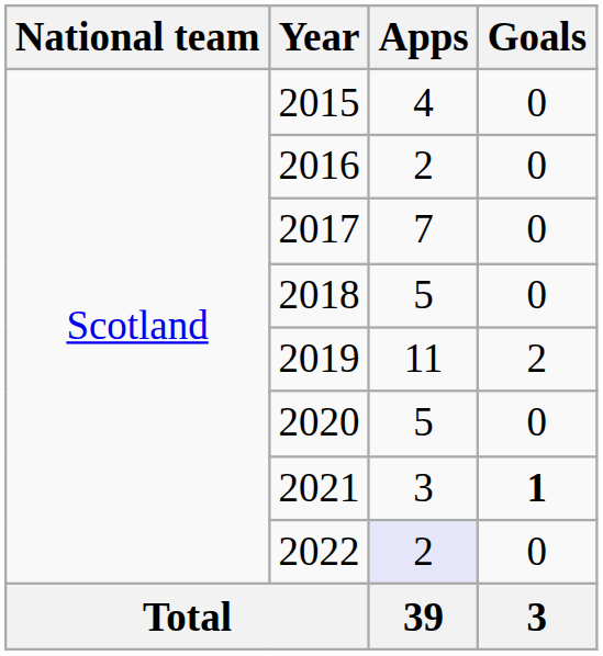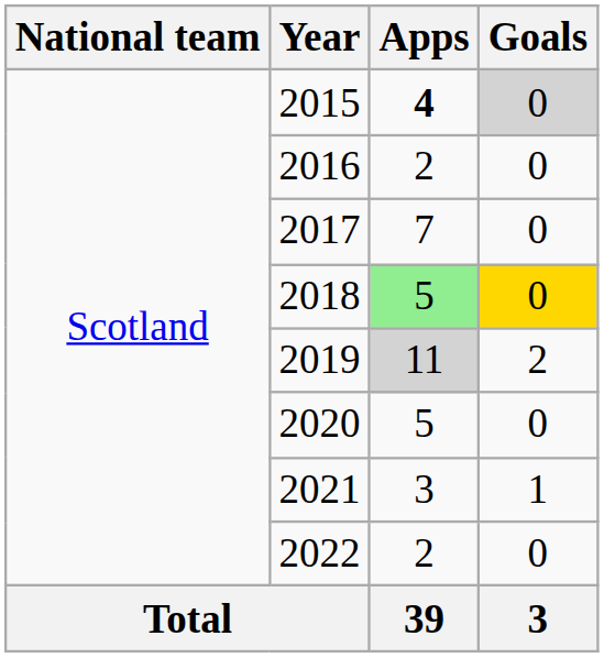2015 | Apps: normal -> bold
2015 | Goals: no background -> lightgrey background
2018 | Apps: no background -> lightgreen background
2018 | Goals: no background -> gold background
2019 | Apps: no background -> lightgrey background
2021 | Goals: bold -> normal
2022 | Apps: lavender background -> no background
